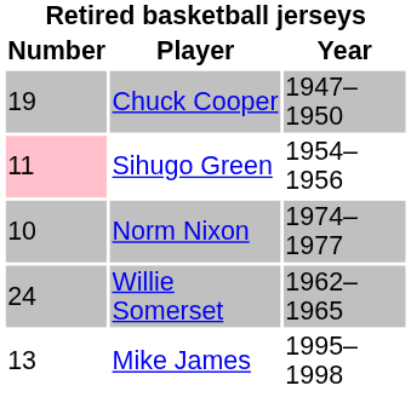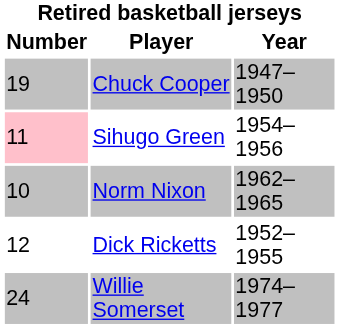Norm Nixon | Year: 1974–1977 -> 1962–1965
+ row: 12 | Dick Ricketts | 1952–1955
Willie Somerset | Year: 1962–1965 -> 1974–1977
- row: 13 | Mike James | 1995–1998
